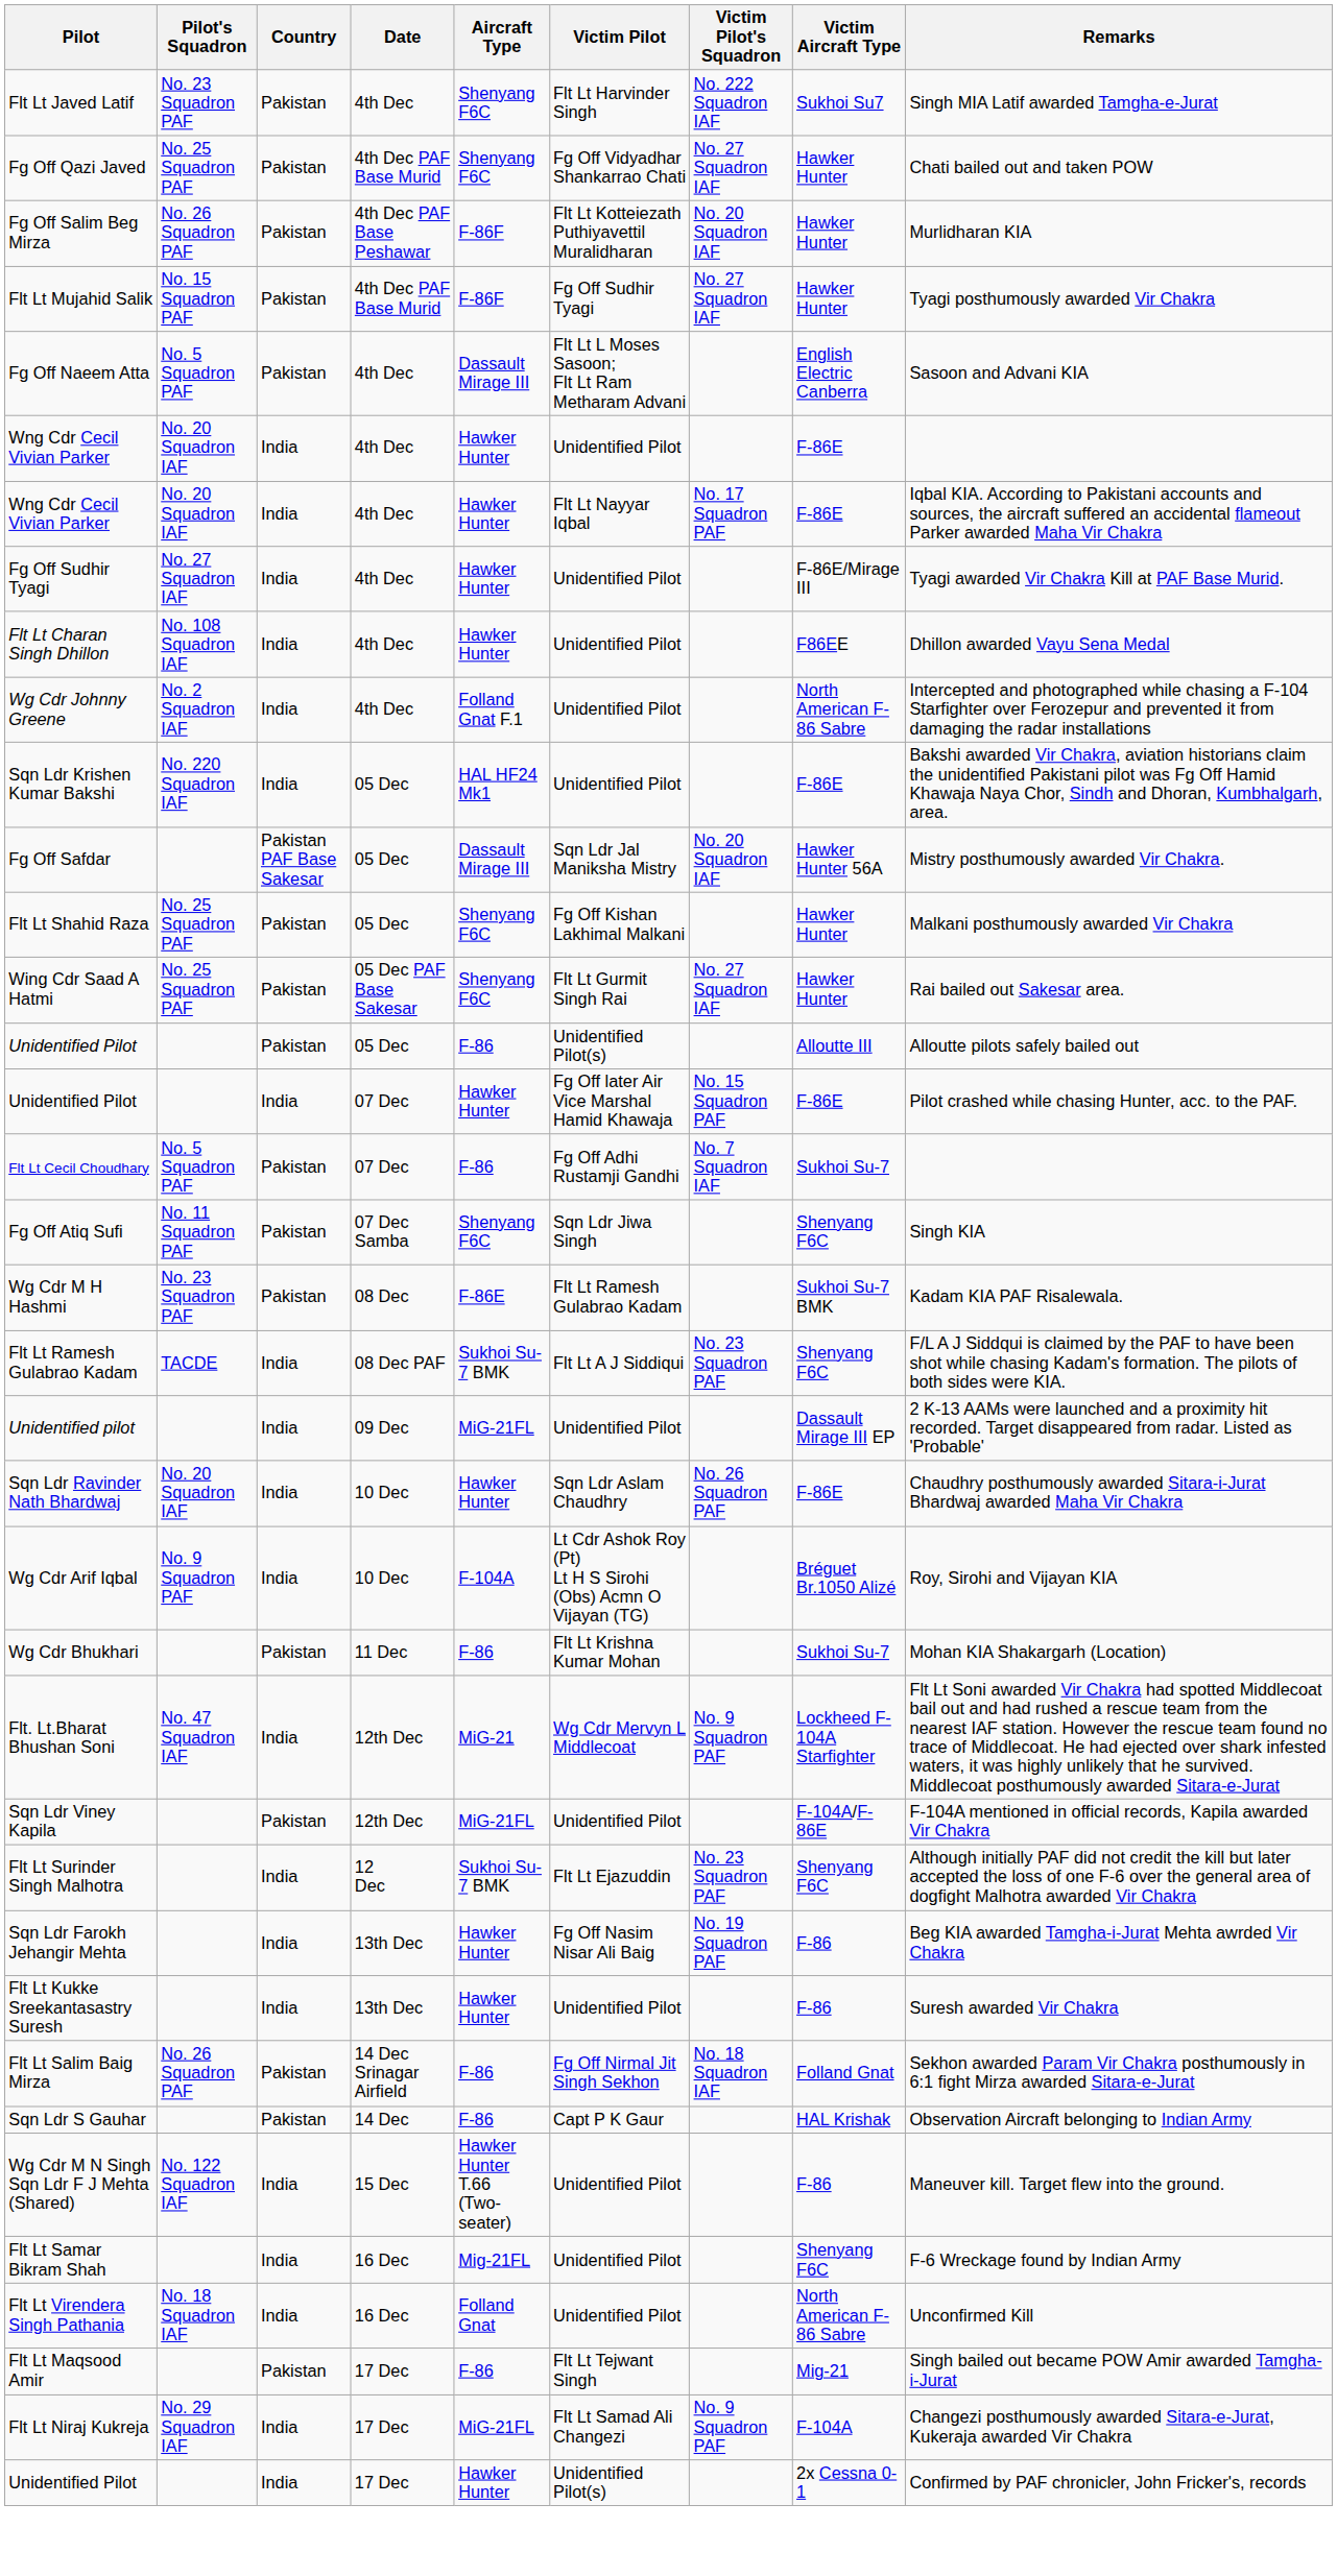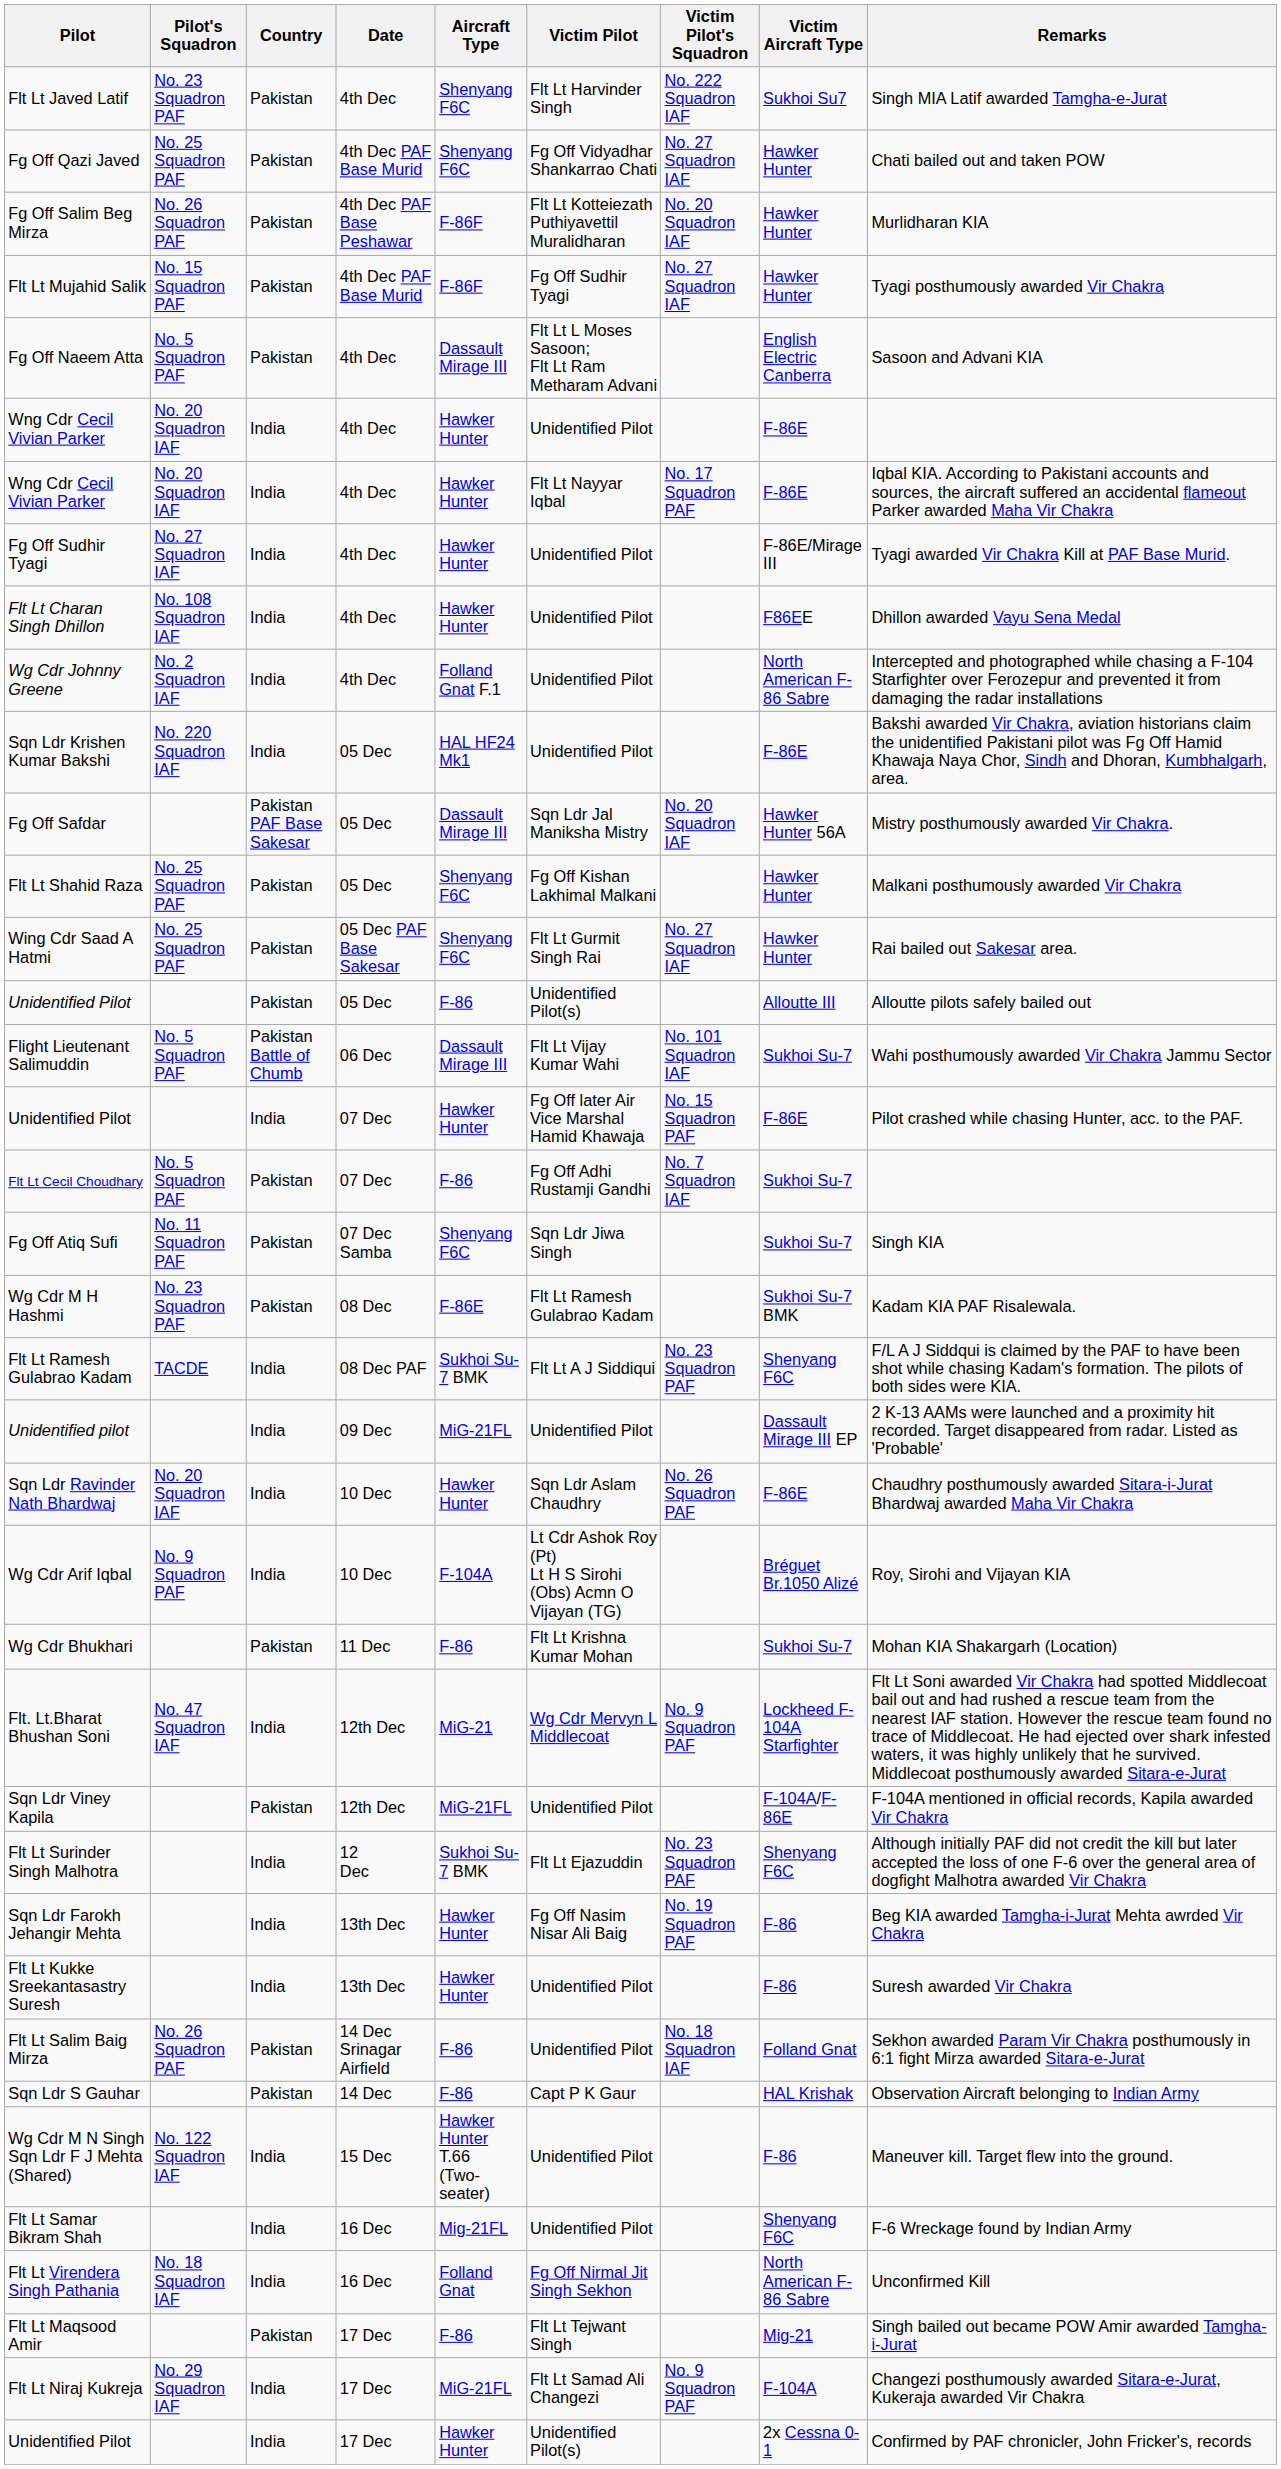+ row: Flight Lieutenant Salimuddin | No. 5 Squadron PAF | Pakistan Battle of Chumb | 06 Dec | Dassault Mirage III | Flt Lt Vijay Kumar Wahi | No. 101 Squadron IAF | Sukhoi Su-7 | Wahi posthumously awarded Vir Chakra Jammu Sector
Fg Off Atiq Sufi | Victim Aircraft Type: Shenyang F6C -> Sukhoi Su-7
Flt Lt Salim Baig Mirza | Victim Pilot: Fg Off Nirmal Jit Singh Sekhon -> Unidentified Pilot
Flt Lt Virendera Singh Pathania | Victim Pilot: Unidentified Pilot -> Fg Off Nirmal Jit Singh Sekhon
